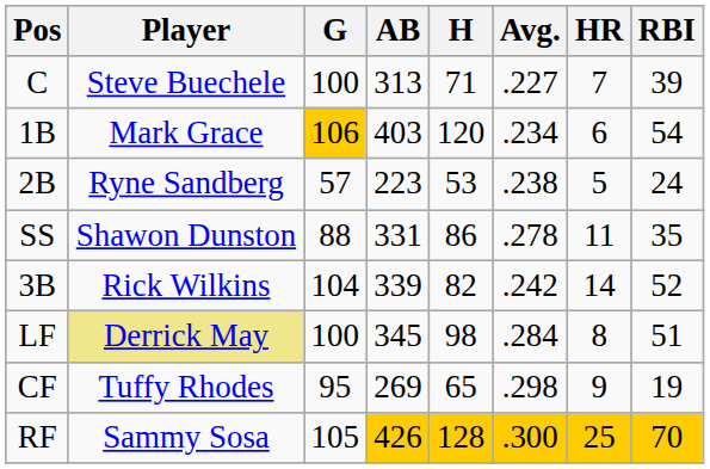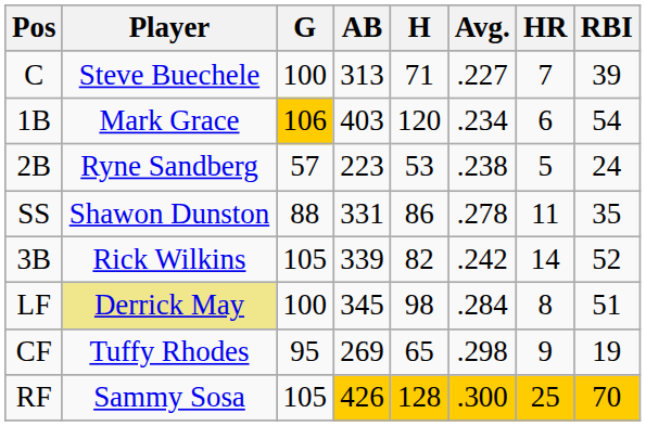3B | G: 104 -> 105
